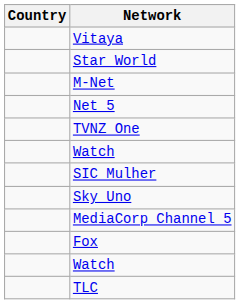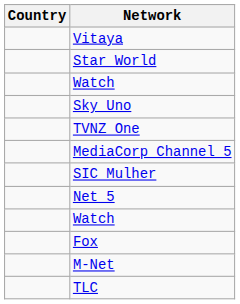row 4 | Network: M-Net -> Watch
row 5 | Network: Net 5 -> Sky Uno
row 7 | Network: Watch -> MediaCorp Channel 5
row 9 | Network: Sky Uno -> Net 5
row 10 | Network: MediaCorp Channel 5 -> Watch
row 12 | Network: Watch -> M-Net
